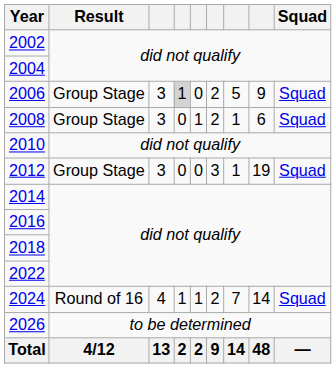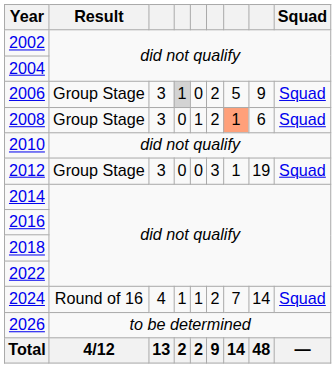2008 | column 7: no background -> lightsalmon background
